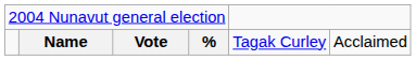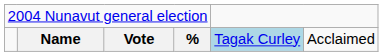Name | column 5: no background -> lightblue background
